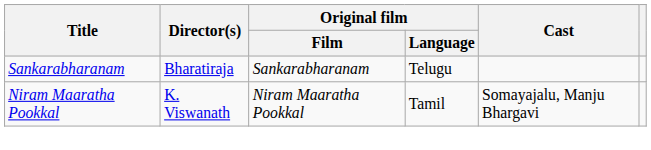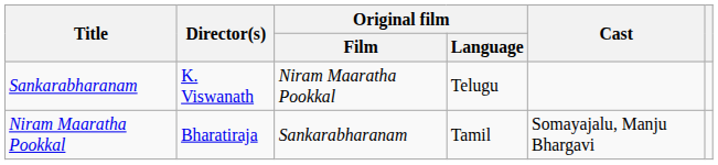row 3 | Director(s): Bharatiraja -> K. Viswanath
row 3 | Original film / Film: Sankarabharanam -> Niram Maaratha Pookkal
row 4 | Director(s): K. Viswanath -> Bharatiraja
row 4 | Original film / Film: Niram Maaratha Pookkal -> Sankarabharanam
